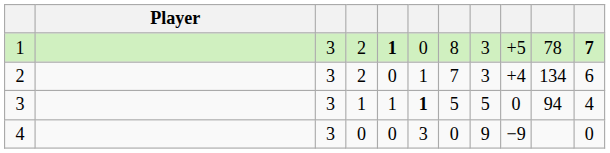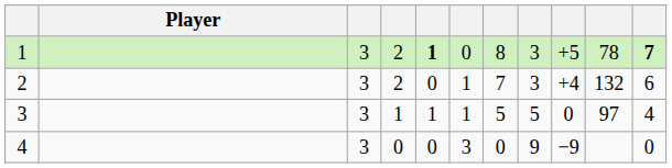row 3 | column 10: 134 -> 132
row 4 | column 6: bold -> normal
row 4 | column 10: 94 -> 97
